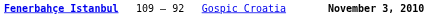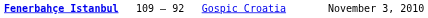Fenerbahçe Istanbul | column 4: bold -> normal
